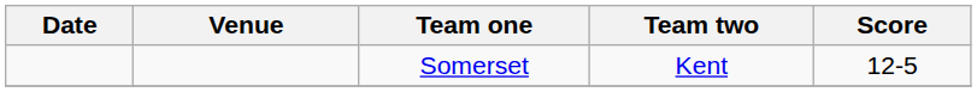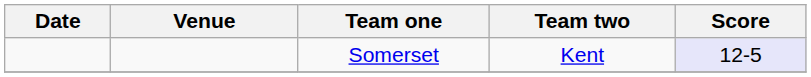Somerset | Score: no background -> lavender background
